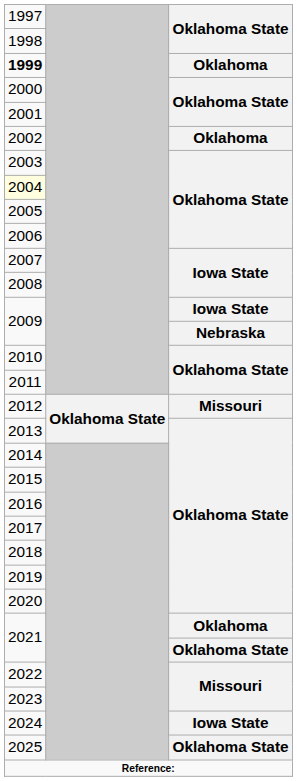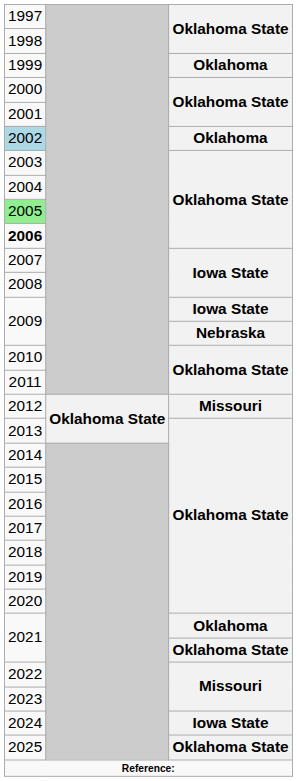1999 | column 1: bold -> normal
2002 | column 1: no background -> lightblue background
2004 | column 1: lightyellow background -> no background
2005 | column 1: no background -> lightgreen background
2006 | column 1: normal -> bold
